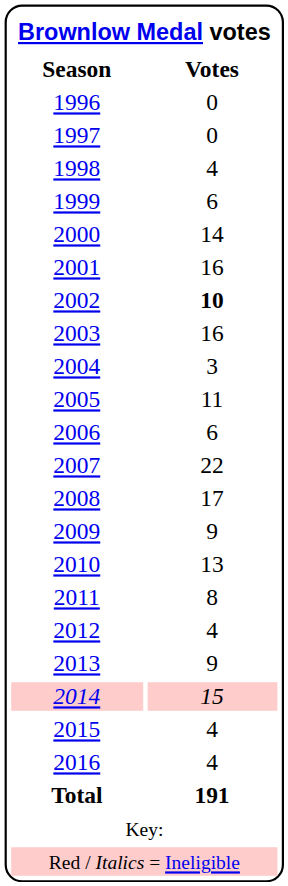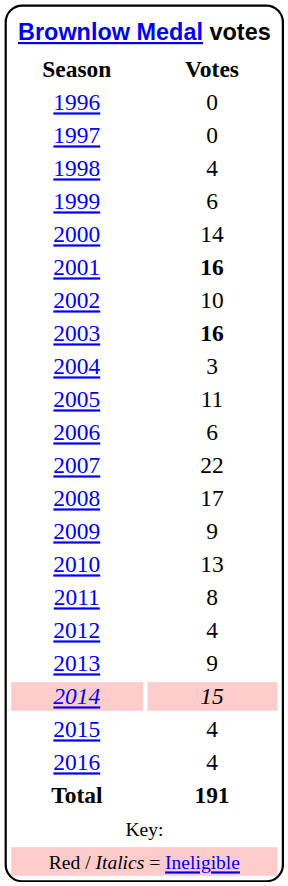2001 | Votes: normal -> bold
2002 | Votes: bold -> normal
2003 | Votes: normal -> bold
